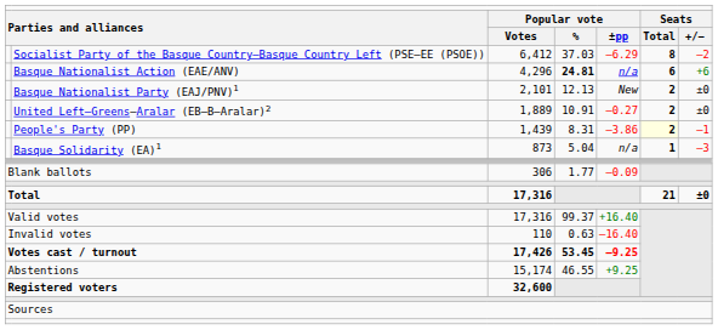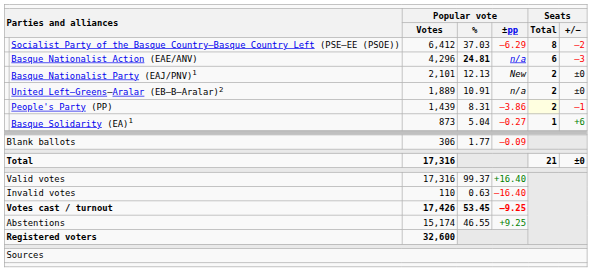Basque Nationalist Action (EAE/ANV) | column 7: +6 -> –3
United Left–Greens–Aralar (EB–B–Aralar)2 | column 5: –0.27 -> n/a
Basque Solidarity (EA)1 | column 5: n/a -> –0.27
Basque Solidarity (EA)1 | column 7: –3 -> +6
